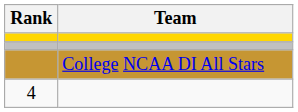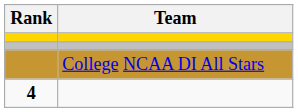row 5 | Rank: normal -> bold
